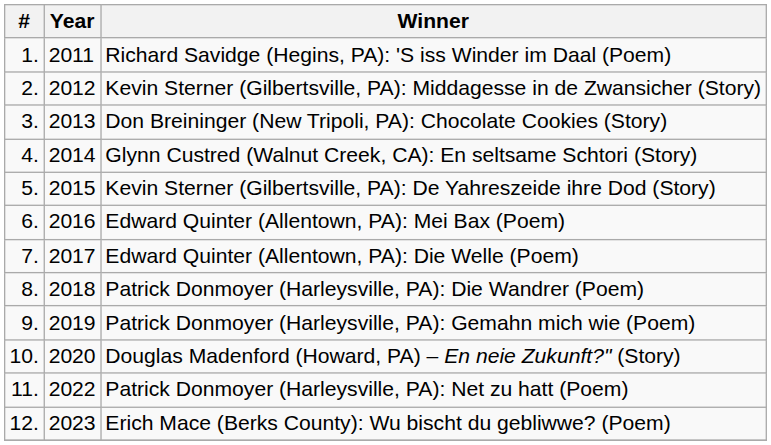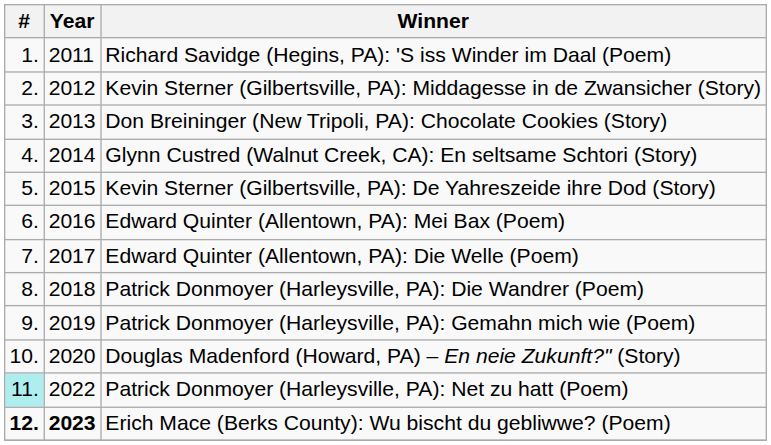Patrick Donmoyer (Harleysville, PA): Net zu hatt (Poem) | #: no background -> paleturquoise background
Erich Mace (Berks County): Wu bischt du gebliwwe? (Poem) | #: normal -> bold
Erich Mace (Berks County): Wu bischt du gebliwwe? (Poem) | Year: normal -> bold
